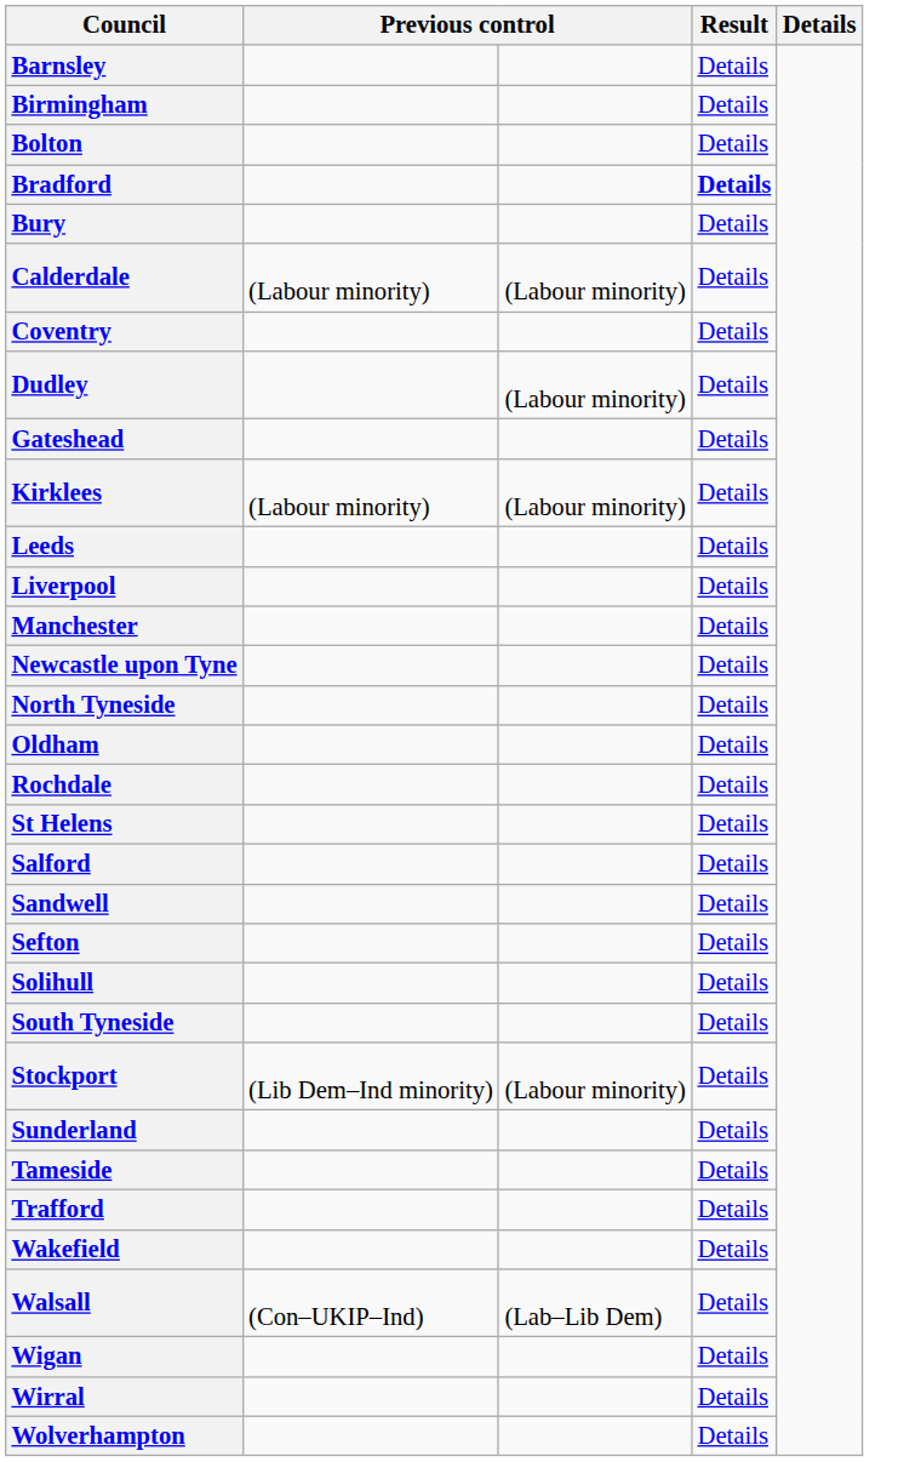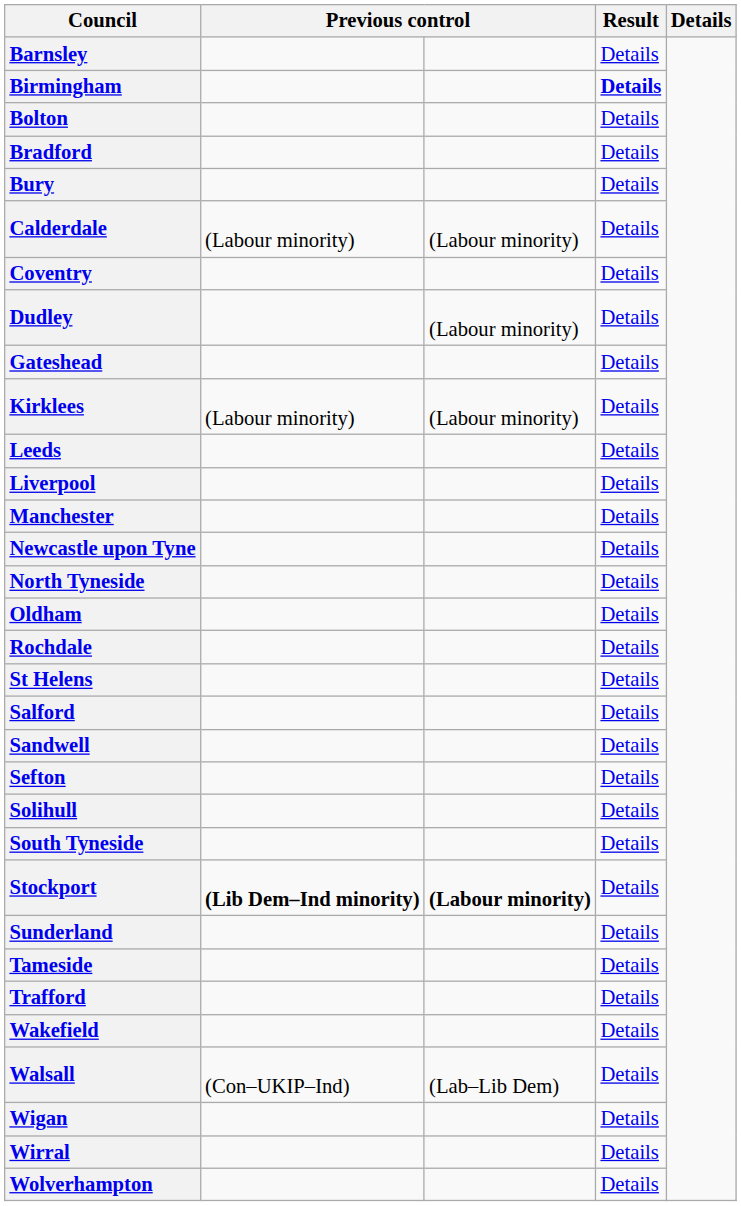Birmingham | column 4: normal -> bold
Bradford | column 4: bold -> normal
Stockport | column 2: normal -> bold
Stockport | column 3: normal -> bold
